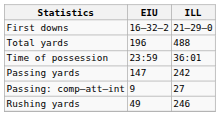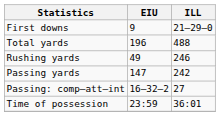First downs | EIU: 16–32–2 -> 9
rows swapped: Rushing yards <-> Time of possession
Passing: comp–att–int | EIU: 9 -> 16–32–2
